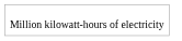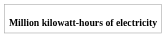row 1 | column 1: normal -> bold
